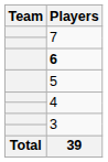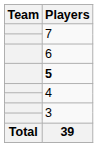row 4 | Players: bold -> normal
row 5 | Players: normal -> bold
